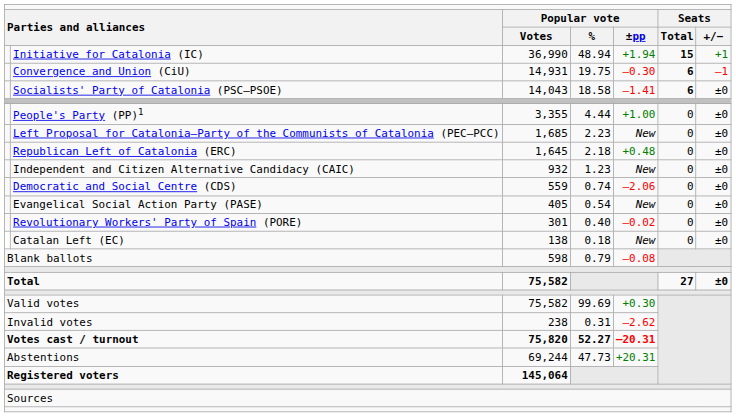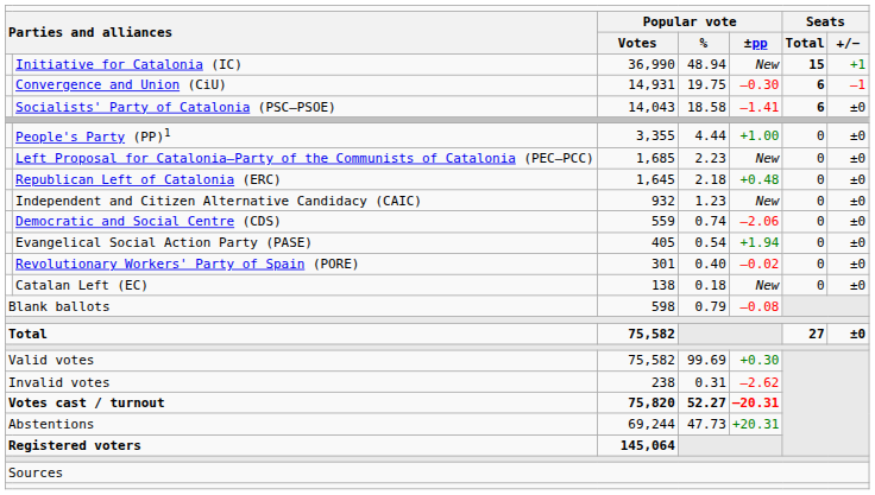Initiative for Catalonia (IC) | column 5: +1.94 -> New
Evangelical Social Action Party (PASE) | column 5: New -> +1.94
